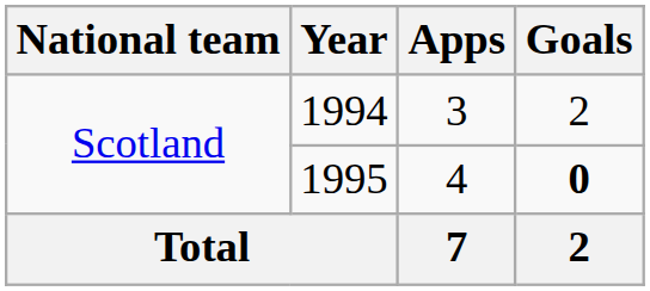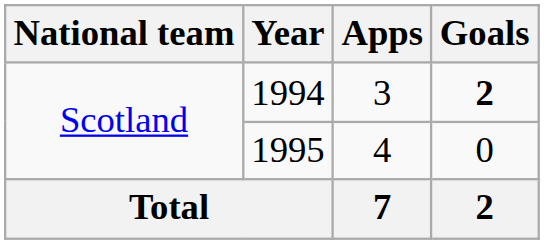1994 | Goals: normal -> bold
1995 | Goals: bold -> normal
